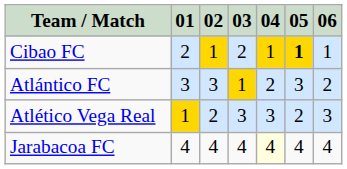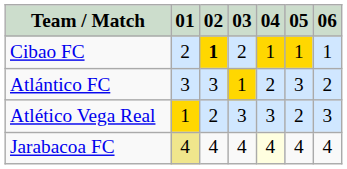Cibao FC | 02: normal -> bold
Cibao FC | 05: bold -> normal
Jarabacoa FC | 01: no background -> khaki background
